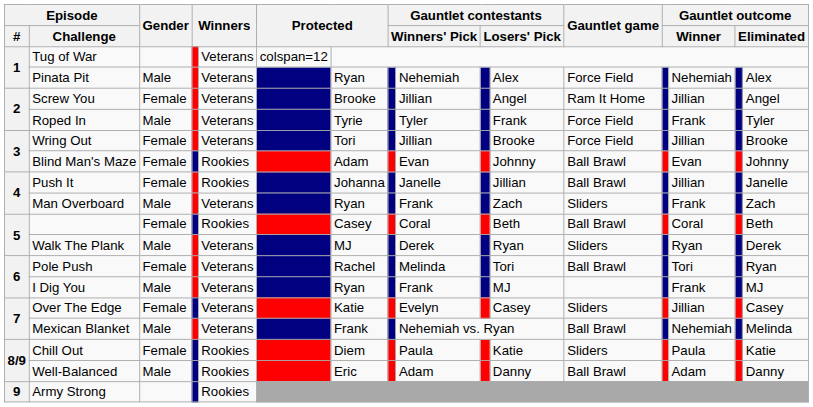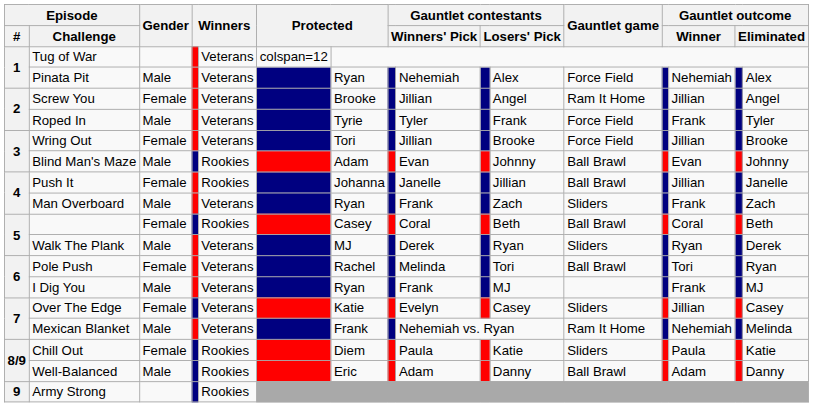Blind Man's Maze | Gender: Female -> Male
Mexican Blanket | Gauntlet game: Ball Brawl -> Ram It Home
